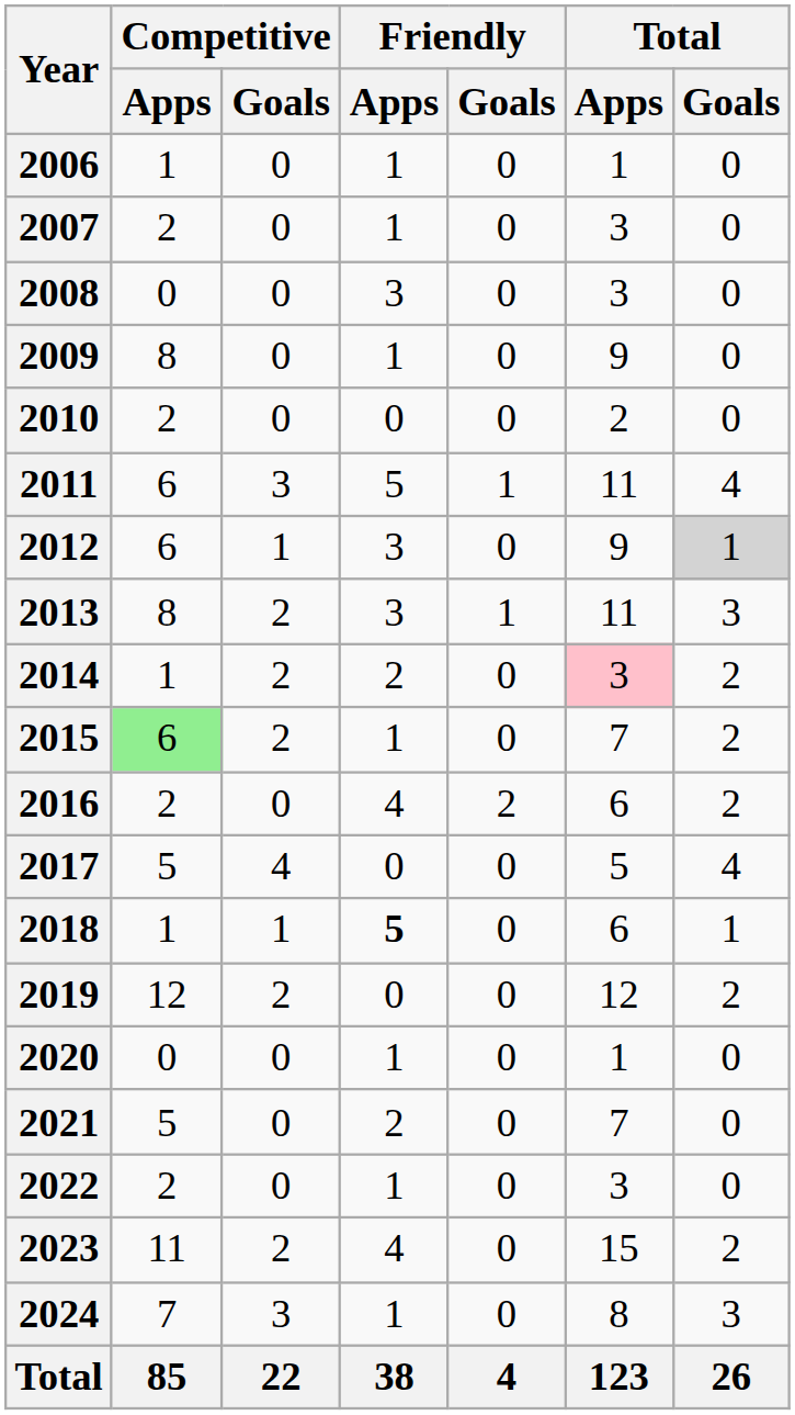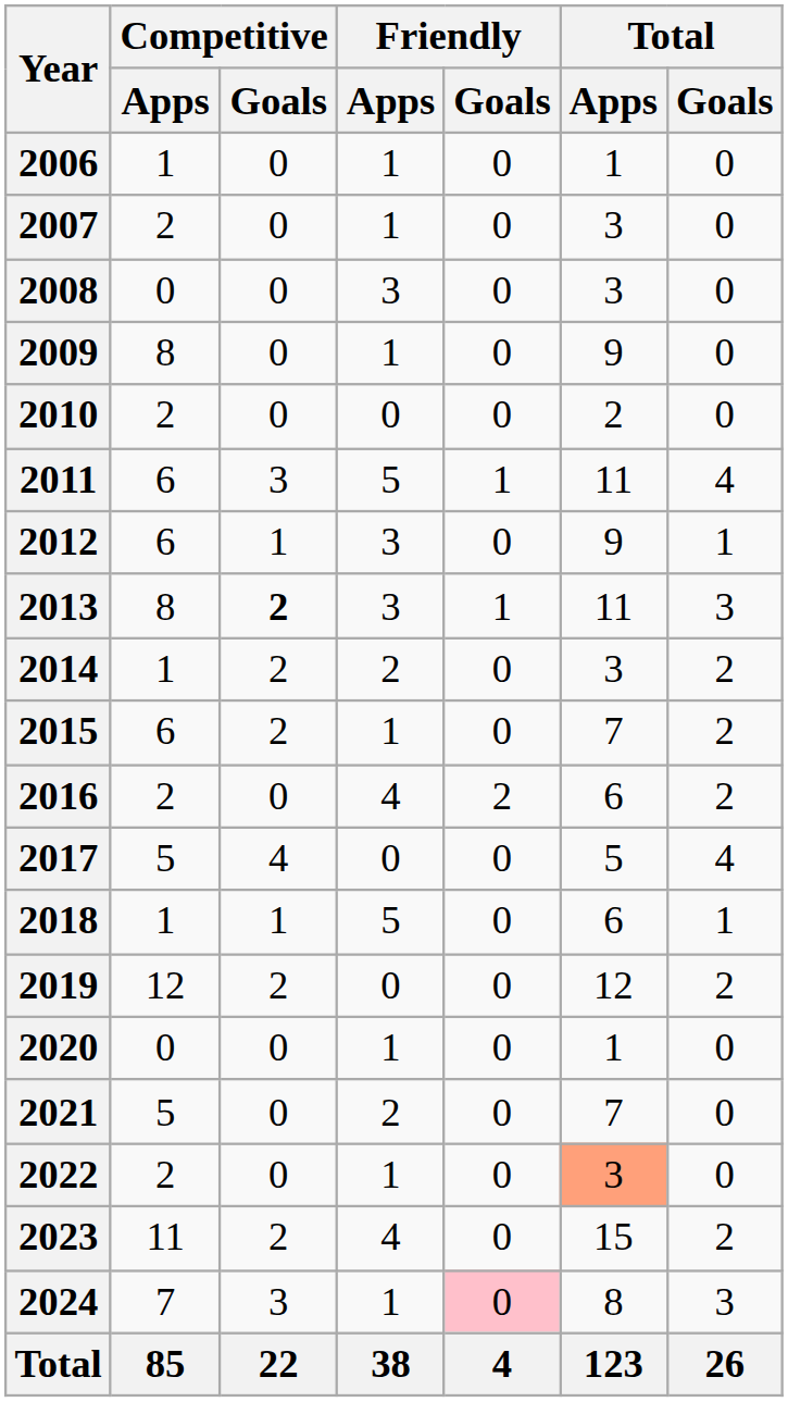2012 | Total / Goals: lightgrey background -> no background
2013 | Competitive / Goals: normal -> bold
2014 | Total / Apps: pink background -> no background
2015 | Competitive / Apps: lightgreen background -> no background
2018 | Friendly / Apps: bold -> normal
2022 | Total / Apps: no background -> lightsalmon background
2024 | Friendly / Goals: no background -> pink background
